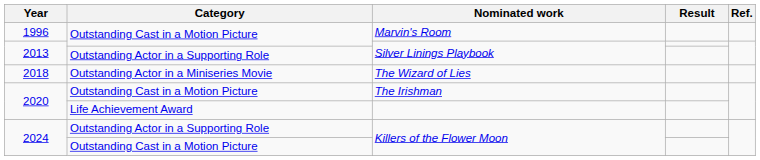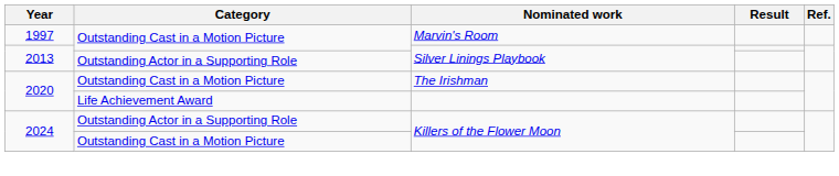Marvin's Room | Year: 1996 -> 1997
- row: 2018 | Outstanding Actor in a Miniseries Movie | The Wizard of Lies
